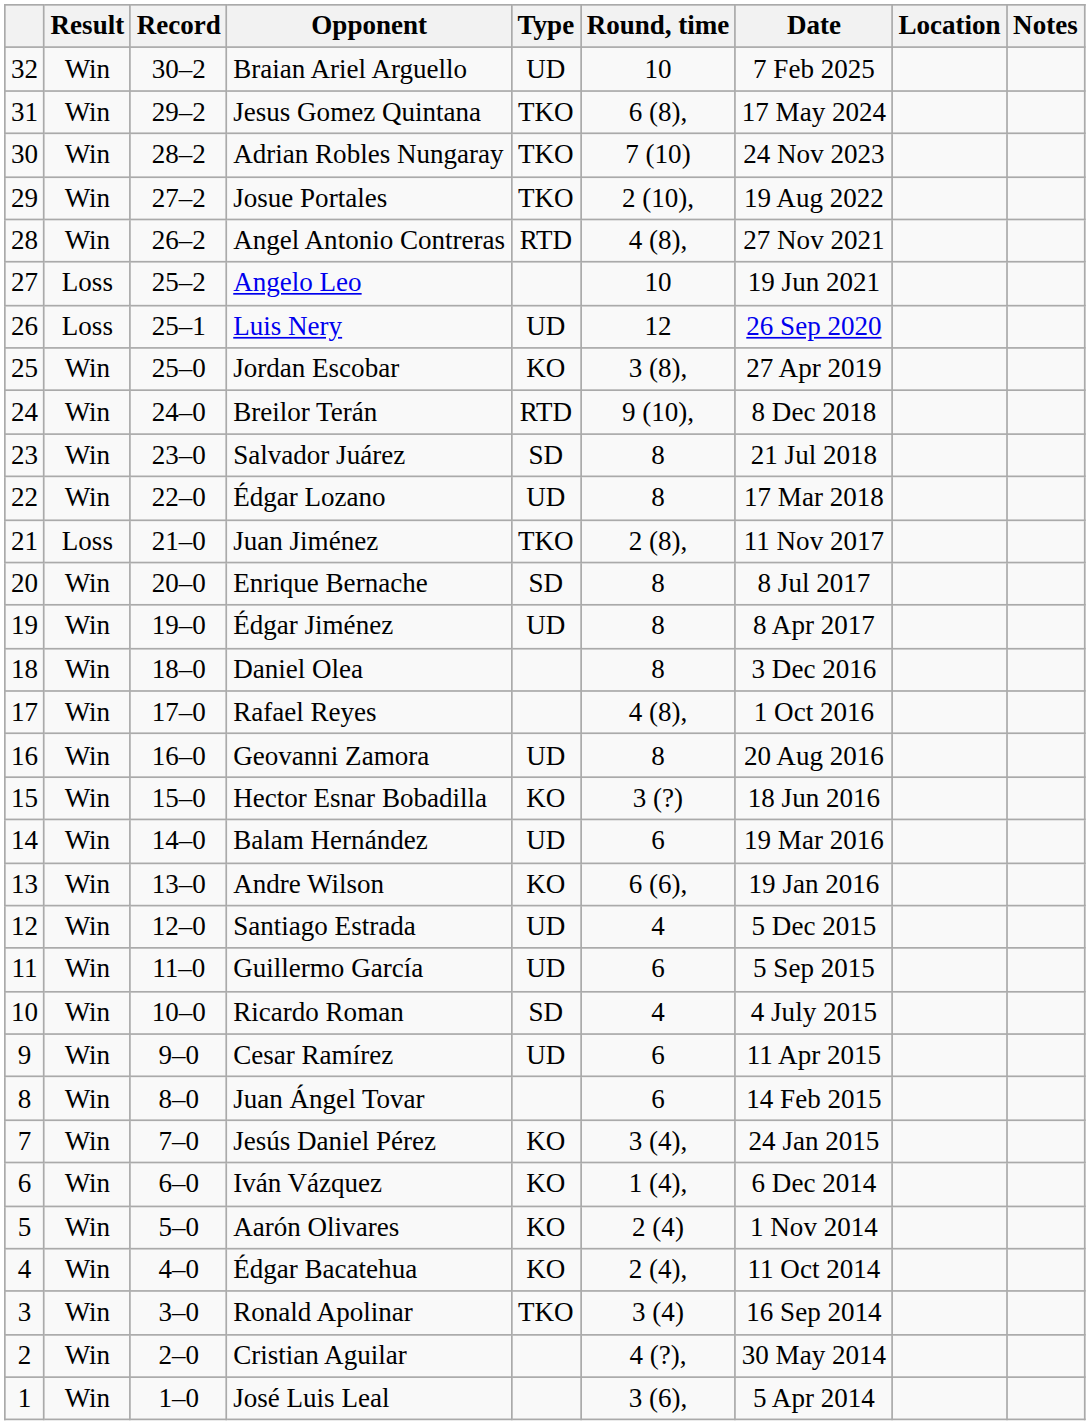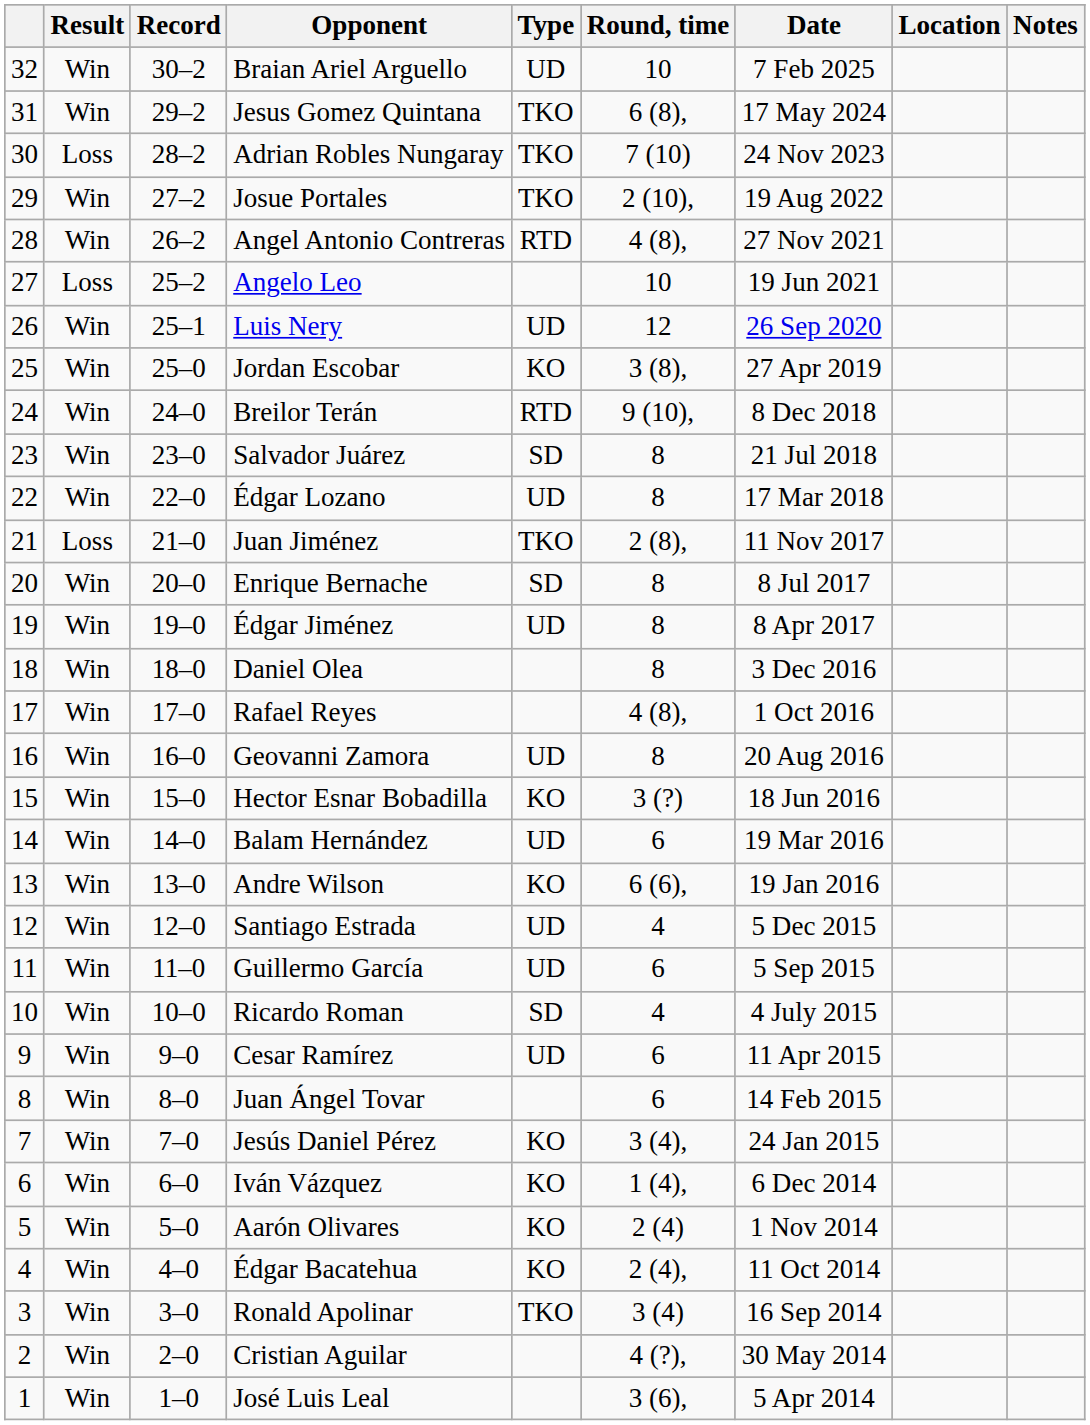Adrian Robles Nungaray | Result: Win -> Loss
Luis Nery | Result: Loss -> Win
